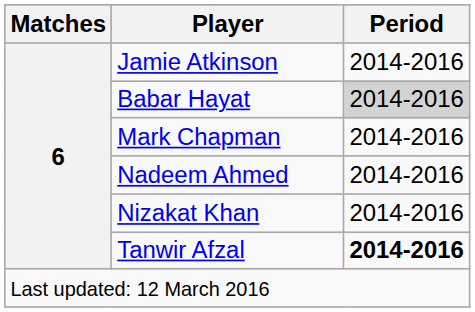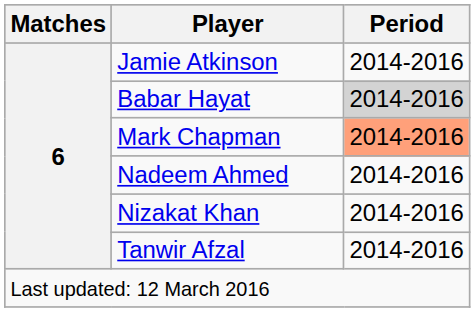Mark Chapman | Period: no background -> lightsalmon background
Tanwir Afzal | Period: bold -> normal
